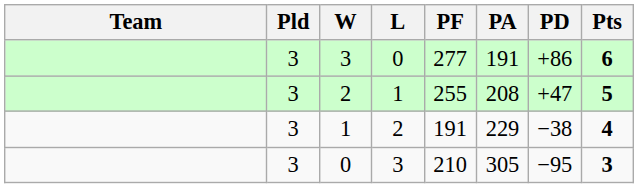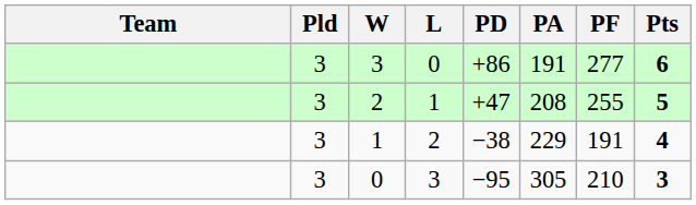columns swapped: PF <-> PD
